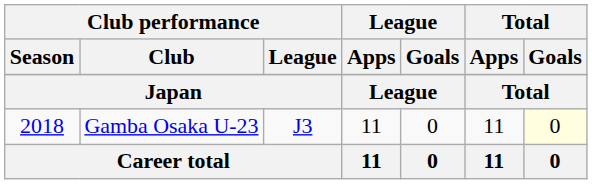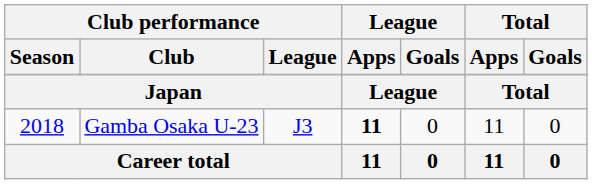Gamba Osaka U-23 | League / Apps: normal -> bold
Gamba Osaka U-23 | Total / Goals: lightyellow background -> no background
